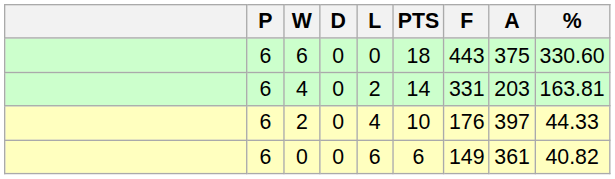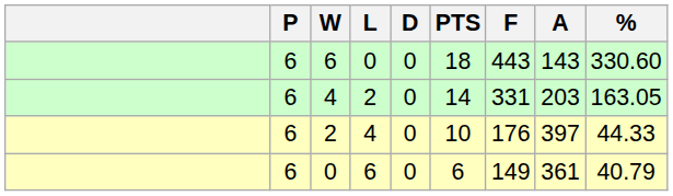columns swapped: D <-> L
row 2 | A: 375 -> 143
row 3 | %: 163.81 -> 163.05
row 5 | %: 40.82 -> 40.79
